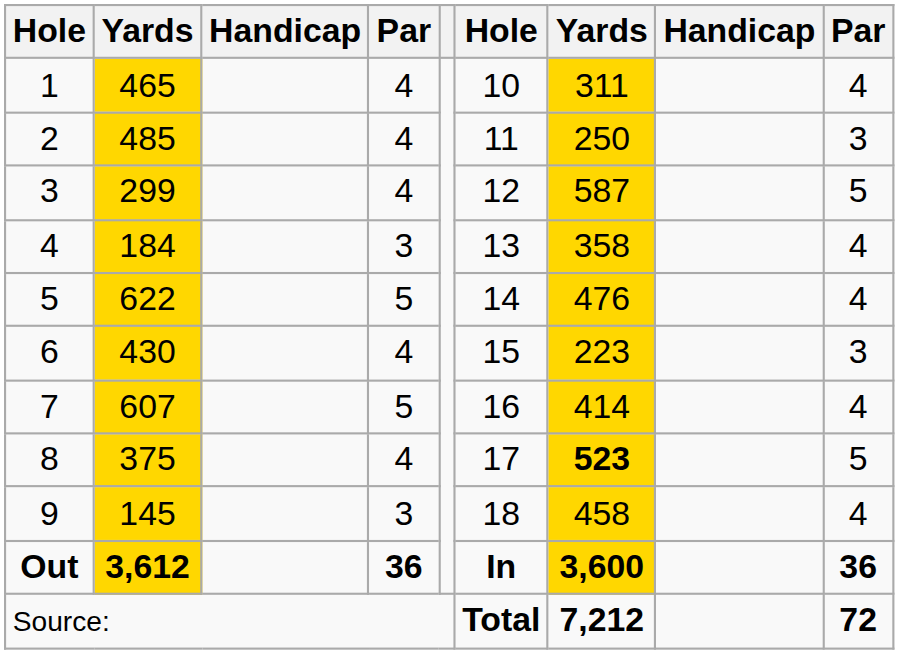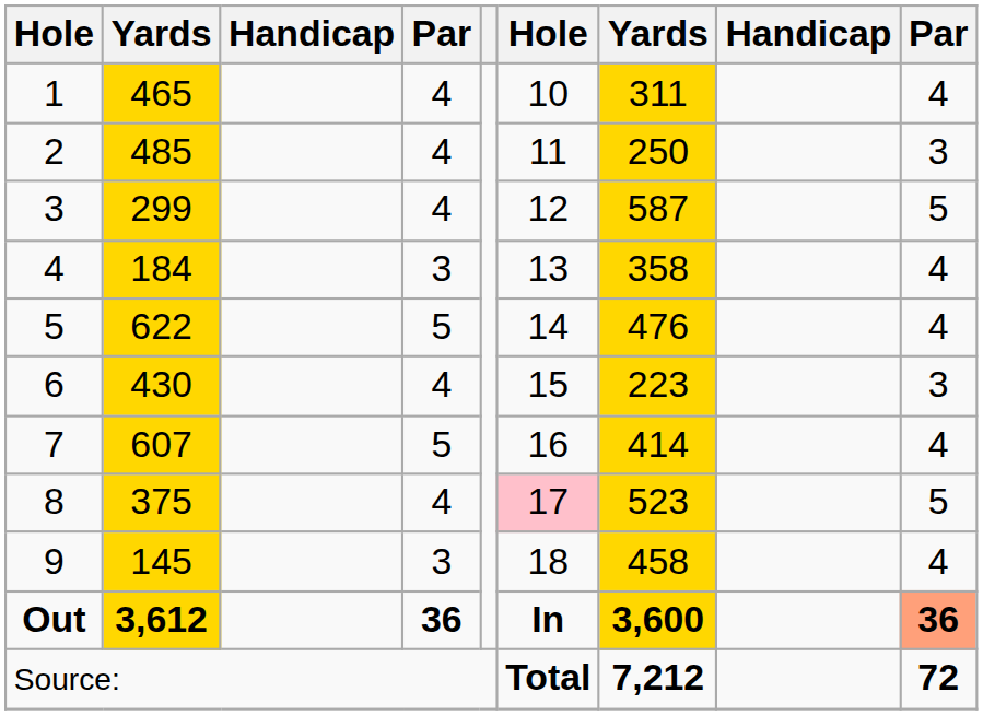8 | column 6: no background -> pink background
8 | column 7: bold -> normal
Out | column 9: no background -> lightsalmon background
